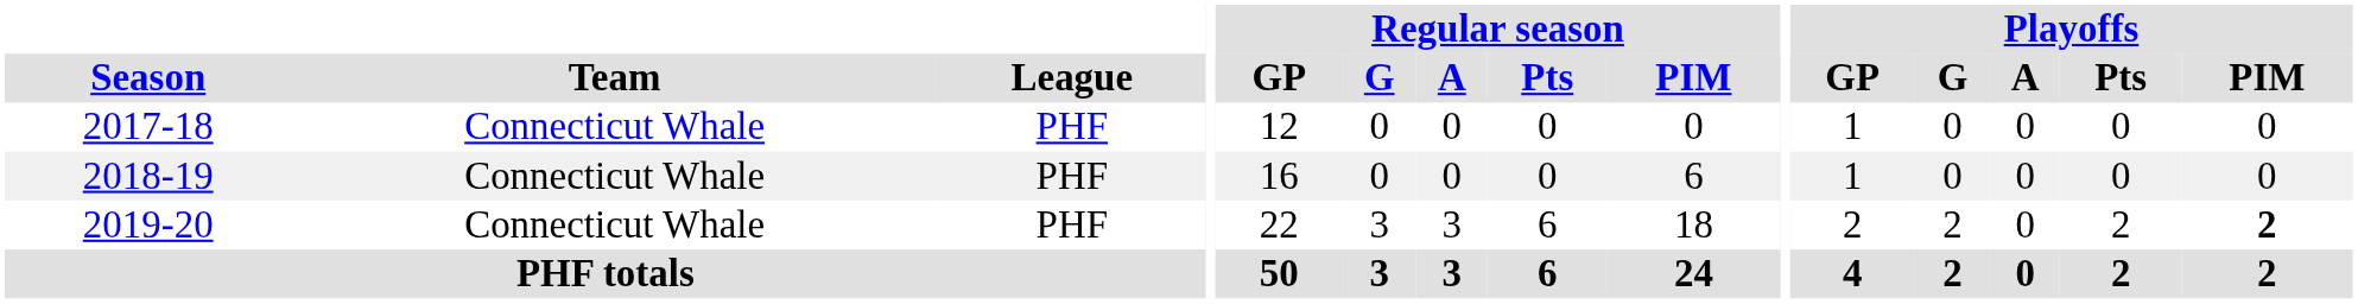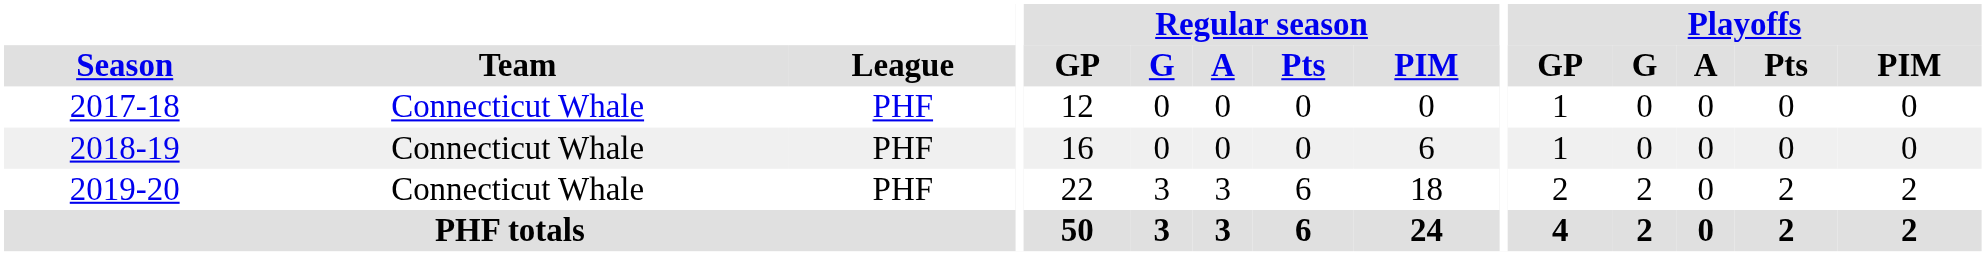2019-20 | Playoffs / PIM: bold -> normal
